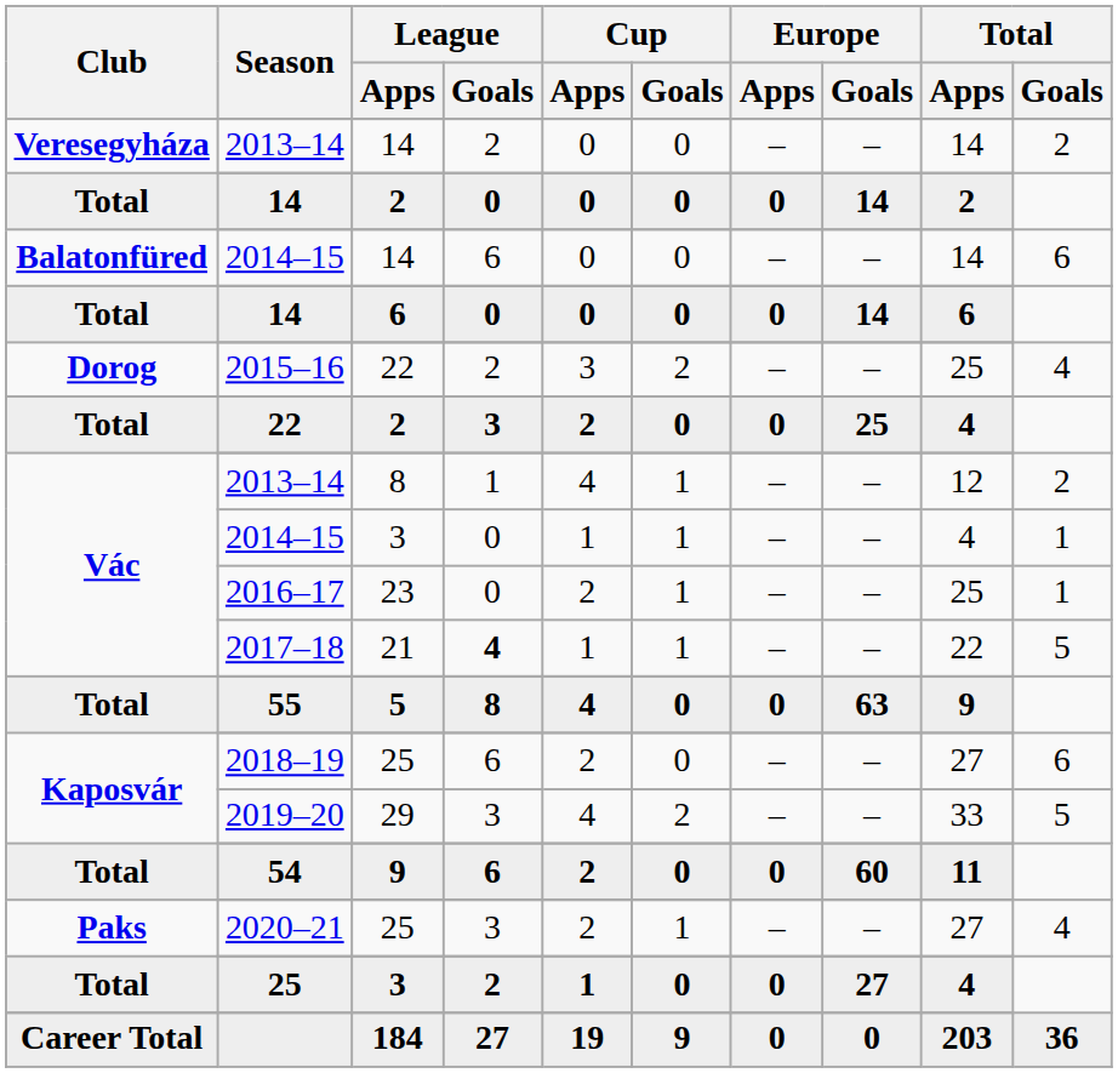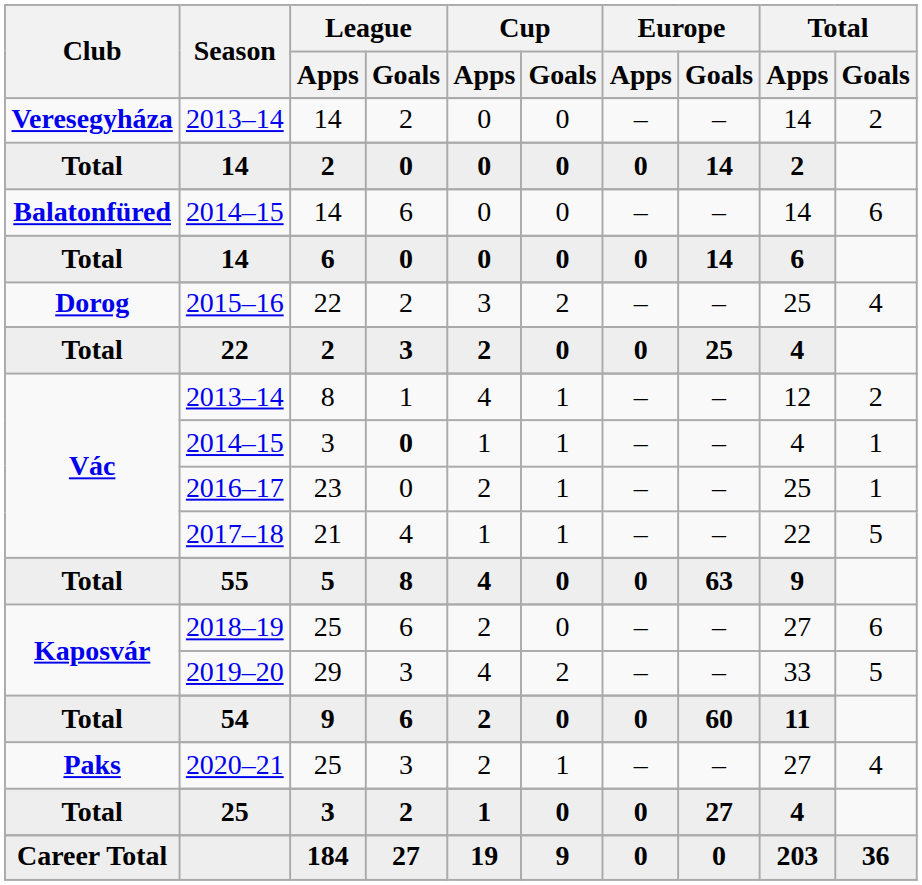Vác / 2014–15 | League / Goals: normal -> bold
2017–18 | League / Goals: bold -> normal
